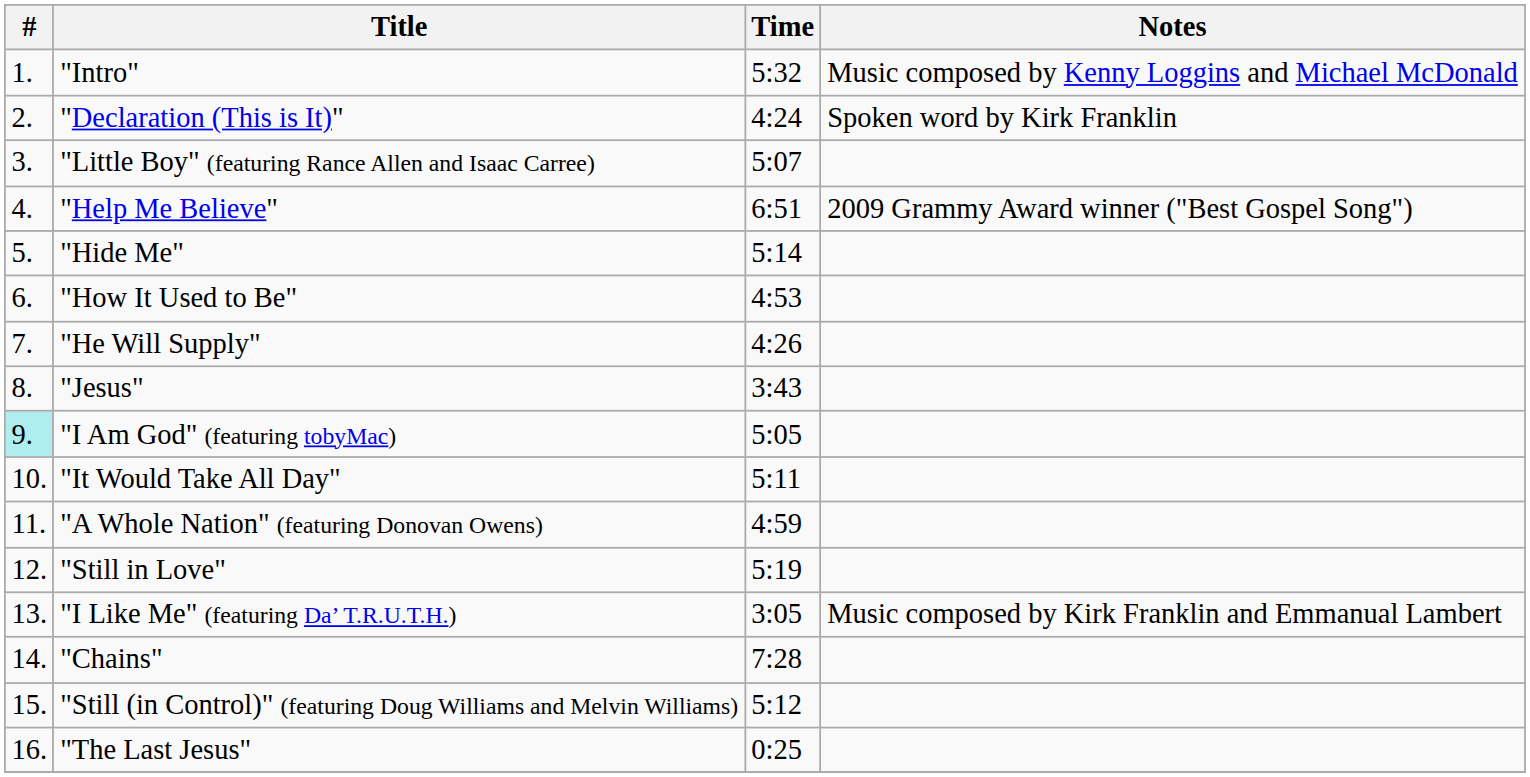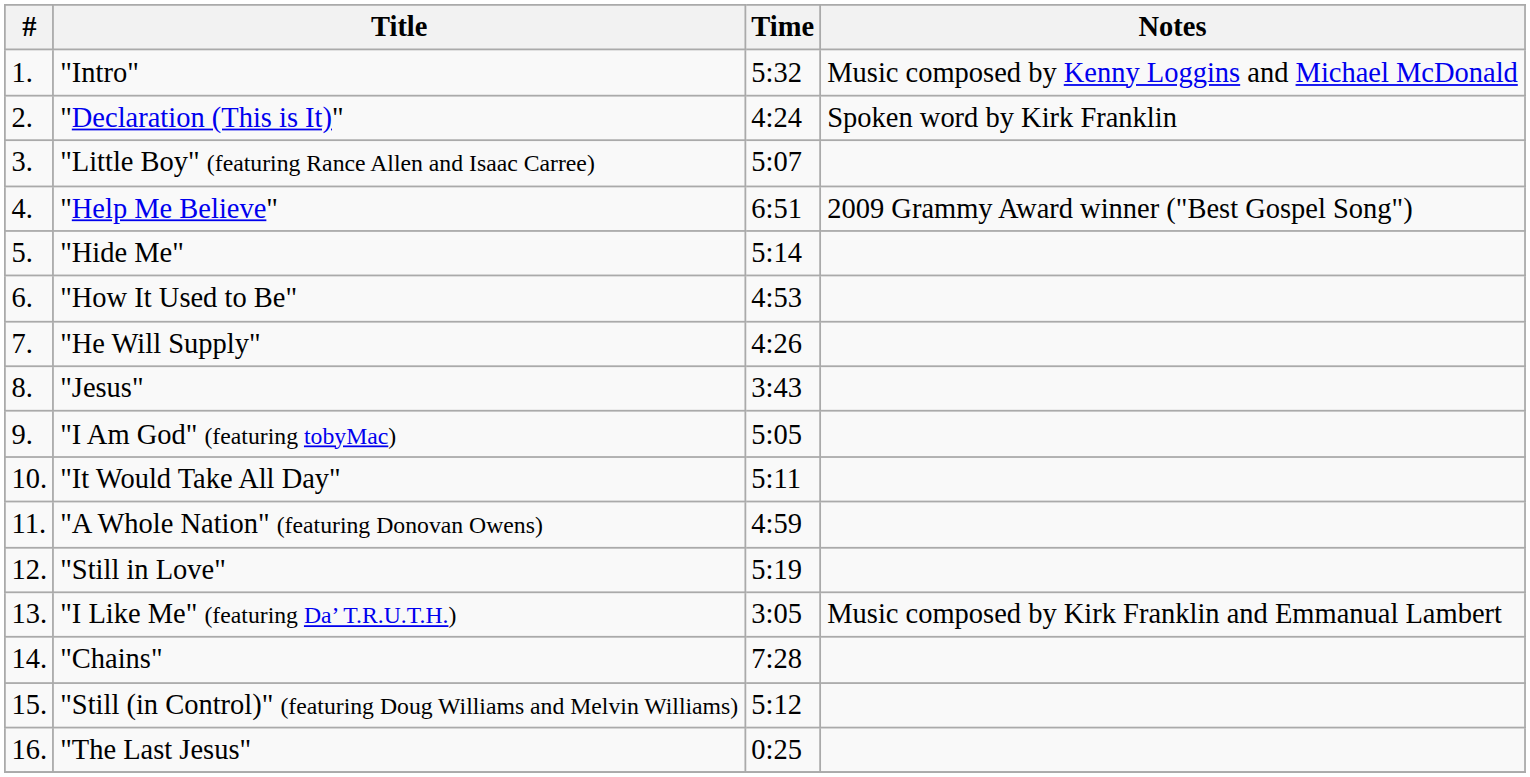"I Am God" (featuring tobyMac) | #: paleturquoise background -> no background
